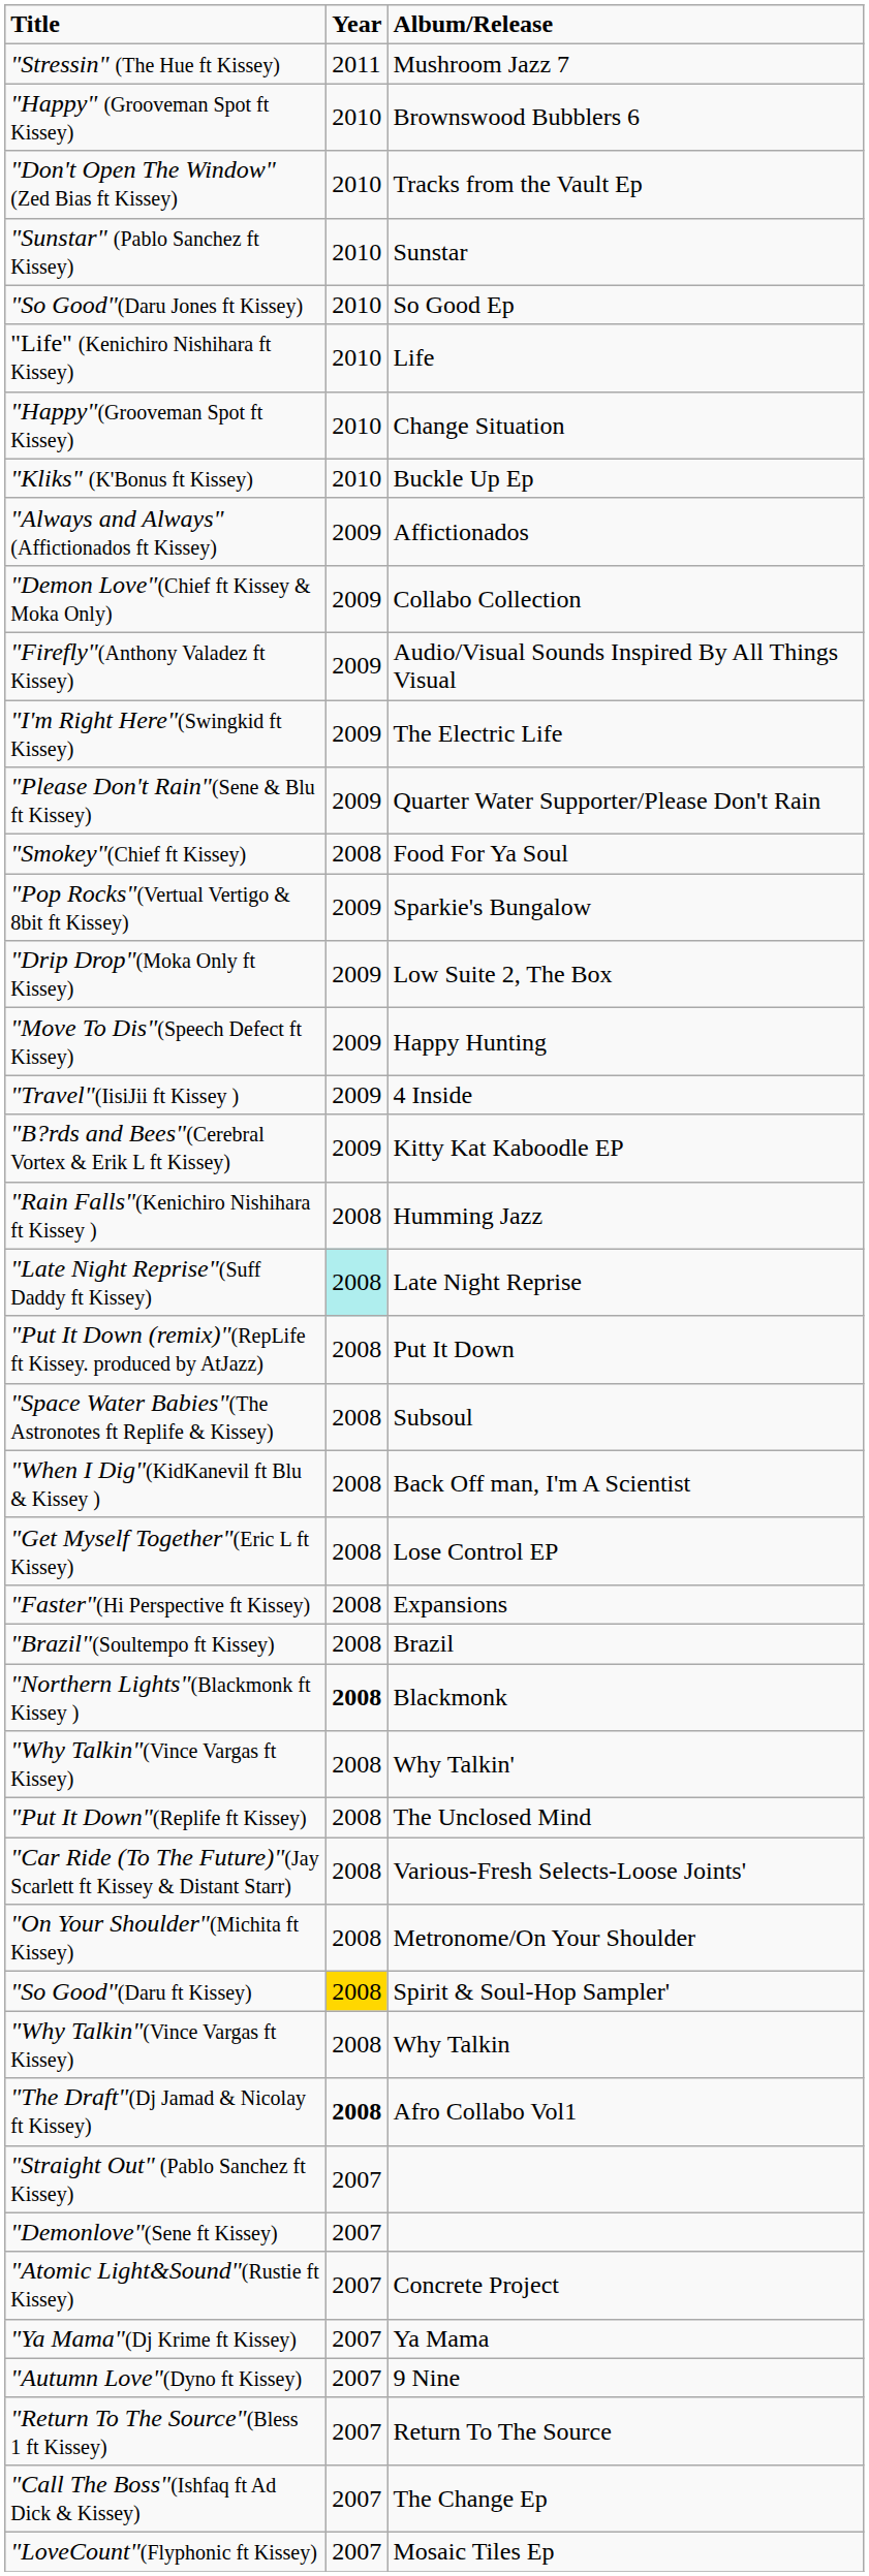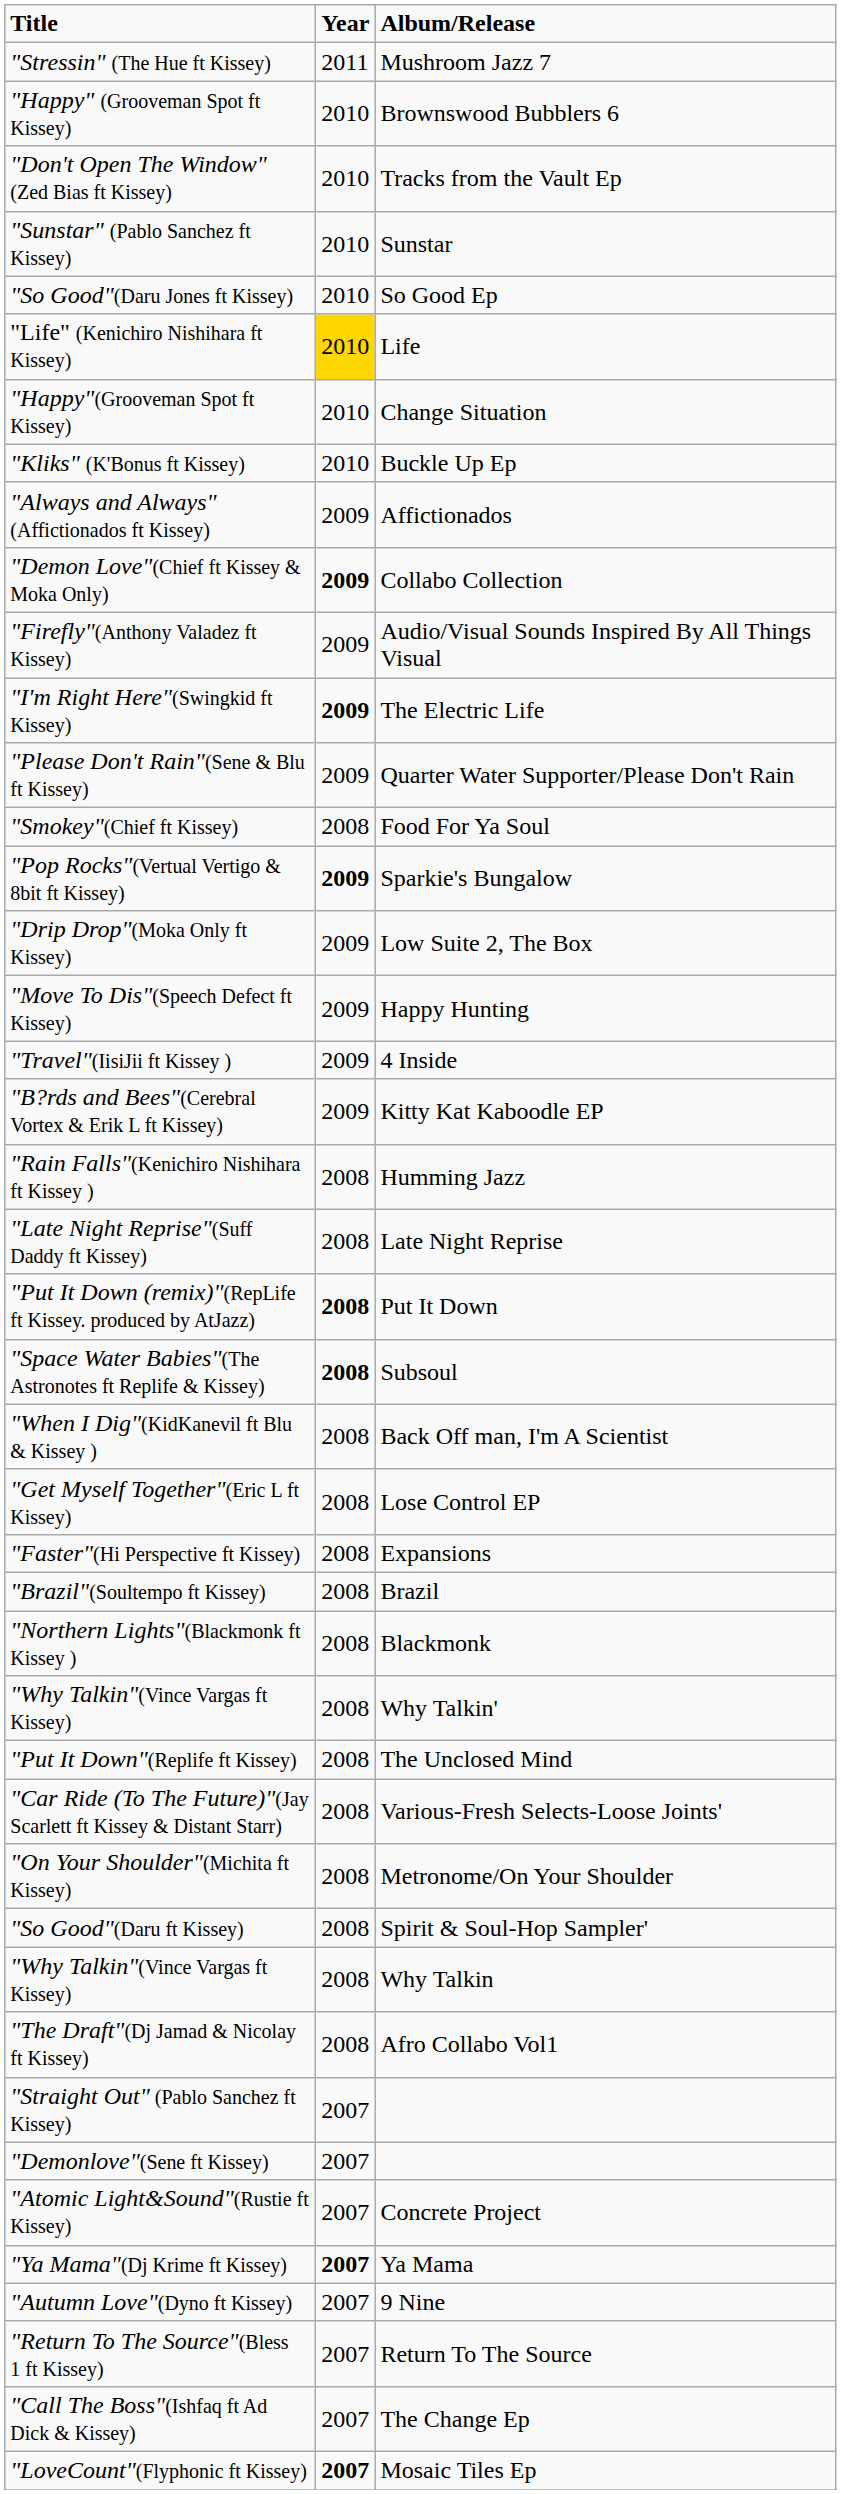"Life" (Kenichiro Nishihara ft Kissey) | Year: no background -> gold background
"Demon Love"(Chief ft Kissey & Moka Only) | Year: normal -> bold
"I'm Right Here"(Swingkid ft Kissey) | Year: normal -> bold
"Pop Rocks"(Vertual Vertigo & 8bit ft Kissey) | Year: normal -> bold
"Late Night Reprise"(Suff Daddy ft Kissey) | Year: paleturquoise background -> no background
"Put It Down (remix)"(RepLife ft Kissey. produced by AtJazz) | Year: normal -> bold
"Space Water Babies"(The Astronotes ft Replife & Kissey) | Year: normal -> bold
"Northern Lights"(Blackmonk ft Kissey ) | Year: bold -> normal
"So Good"(Daru ft Kissey) | Year: gold background -> no background
"The Draft"(Dj Jamad & Nicolay ft Kissey) | Year: bold -> normal
"Ya Mama"(Dj Krime ft Kissey) | Year: normal -> bold
"LoveCount"(Flyphonic ft Kissey) | Year: normal -> bold
